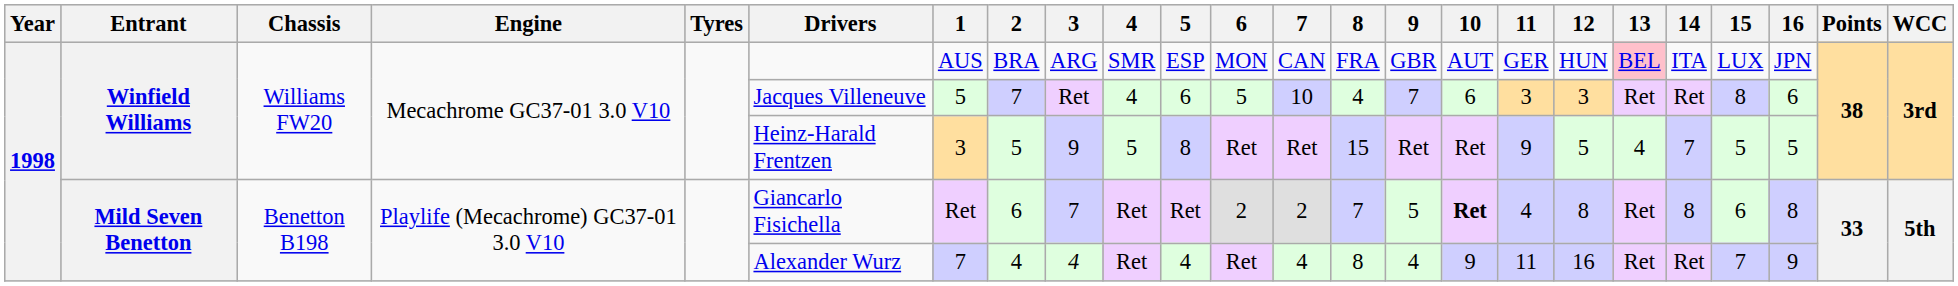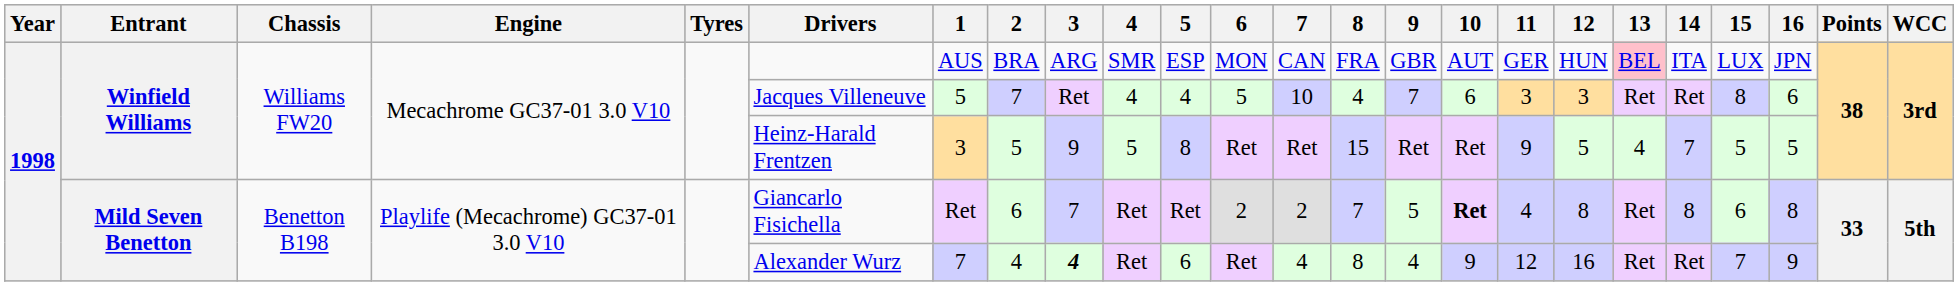row 3 | 5: 6 -> 4
row 6 | 3: normal -> bold
row 6 | 5: 4 -> 6
row 6 | 11: 11 -> 12
